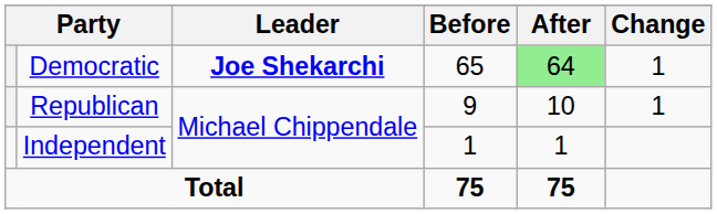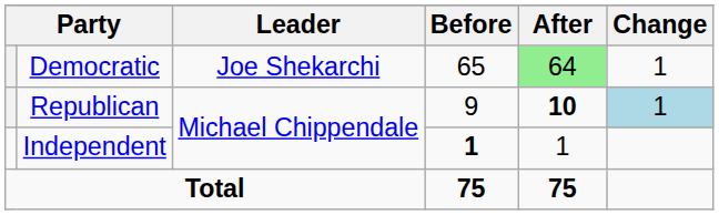Democratic | Leader: bold -> normal
Republican | After: normal -> bold
Republican | Change: no background -> lightblue background
Independent | Before: normal -> bold
